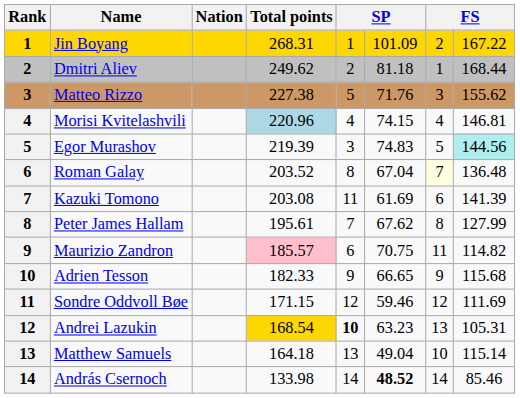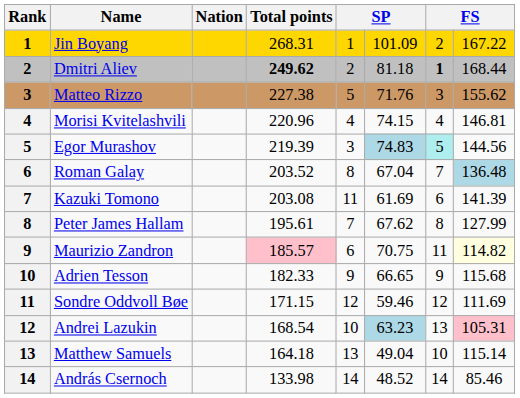Dmitri Aliev | Total points: normal -> bold
Dmitri Aliev | column 7: normal -> bold
Morisi Kvitelashvili | Total points: lightblue background -> no background
Egor Murashov | column 6: no background -> lightblue background
Egor Murashov | column 7: no background -> paleturquoise background
Egor Murashov | column 8: paleturquoise background -> no background
Roman Galay | column 7: lightyellow background -> no background
Roman Galay | column 8: no background -> lightblue background
Maurizio Zandron | column 8: no background -> lightyellow background
Andrei Lazukin | Total points: gold background -> no background
Andrei Lazukin | column 5: bold -> normal
Andrei Lazukin | column 6: no background -> lightblue background
Andrei Lazukin | column 8: no background -> pink background
András Csernoch | column 6: bold -> normal
